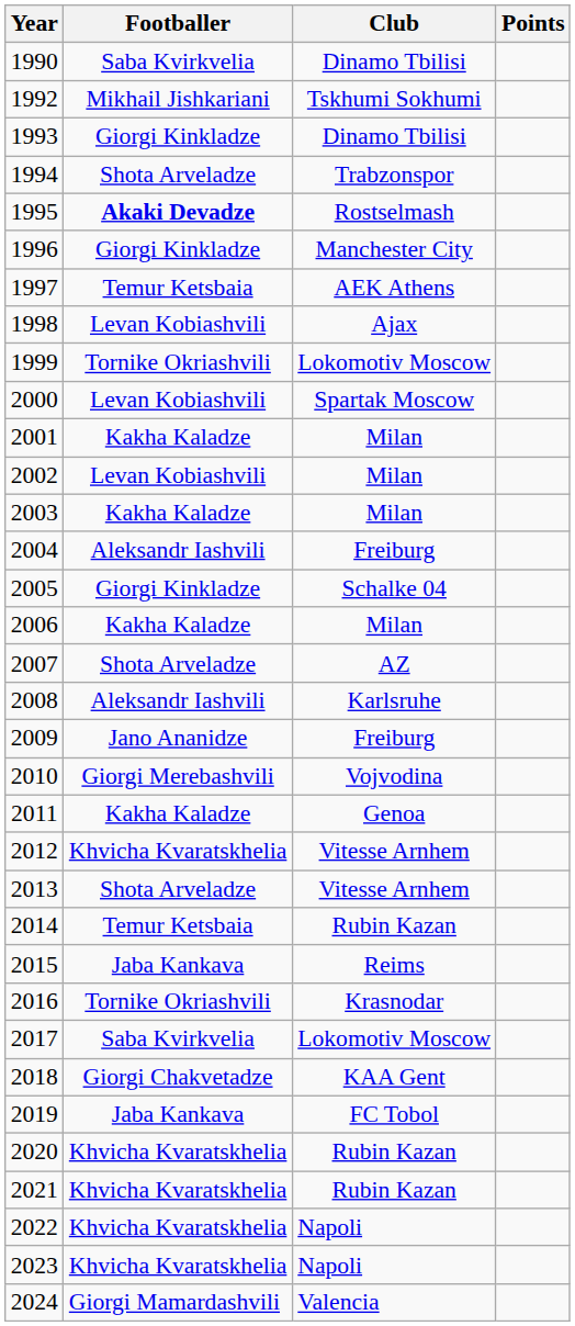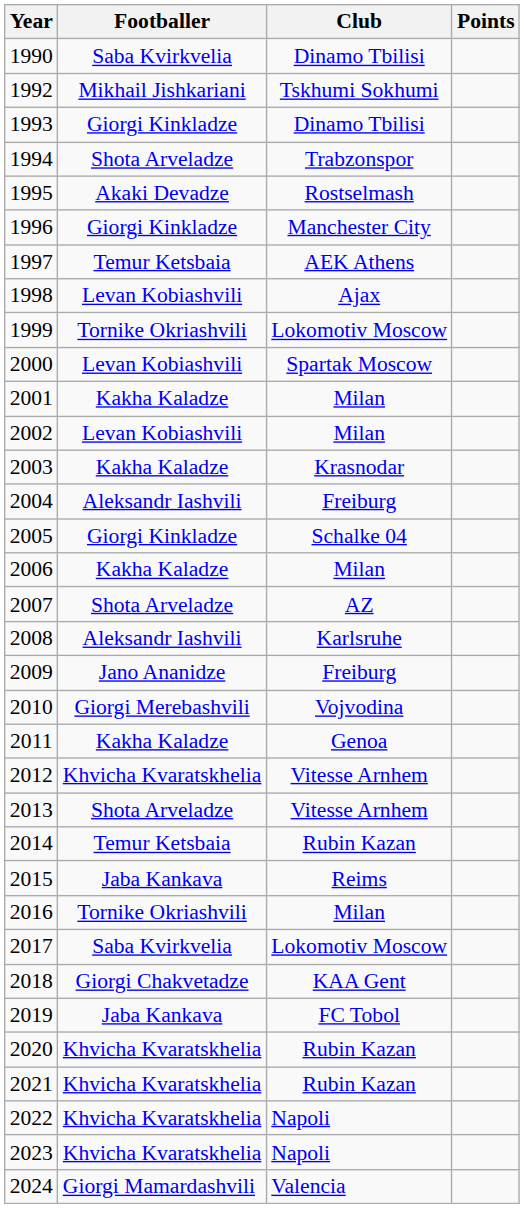1995 | Footballer: bold -> normal
2003 | Club: Milan -> Krasnodar
2016 | Club: Krasnodar -> Milan
